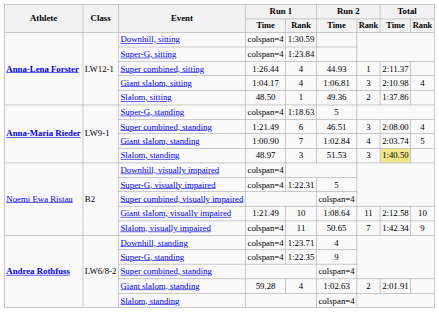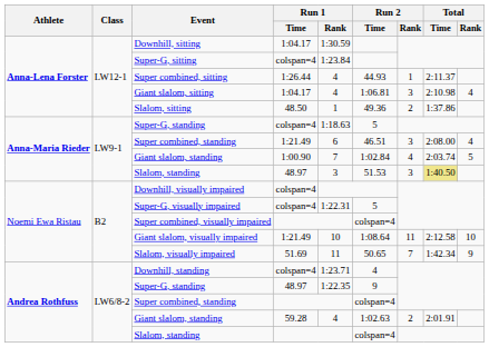Downhill, sitting | Run 1 / Time: colspan=4 -> 1:04.17
Slalom, visually impaired | Run 1 / Time: colspan=4 -> 51.69
Andrea Rothfuss / Super-G, standing | Run 1 / Time: colspan=4 -> 48.97
